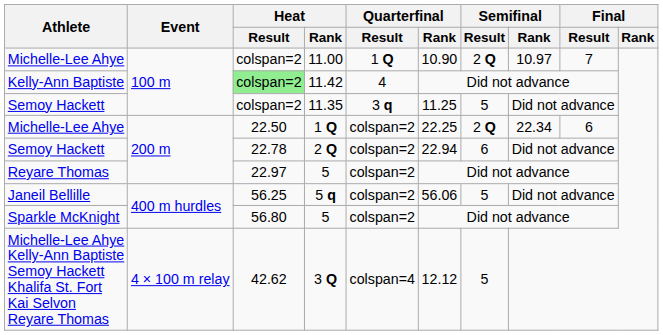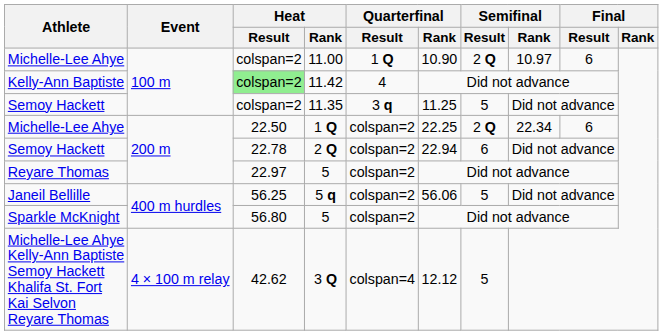11.00 | Final / Result: 7 -> 6
